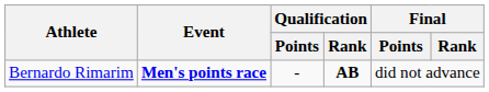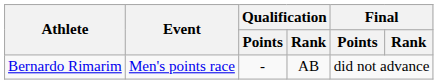Bernardo Rimarim | Event: bold -> normal
Bernardo Rimarim | Qualification / Rank: bold -> normal
